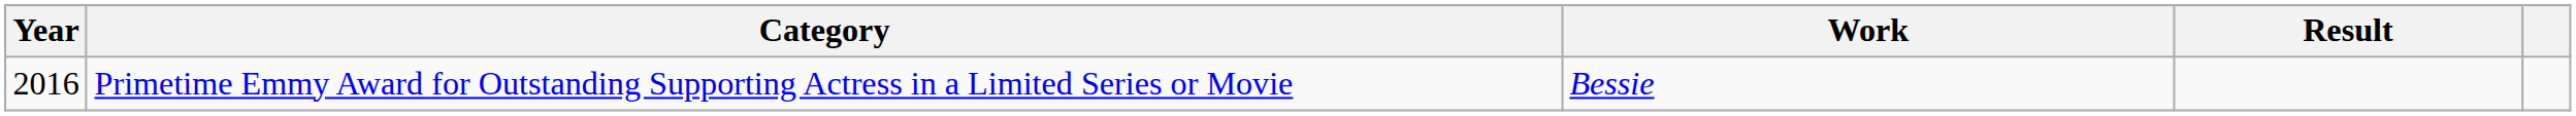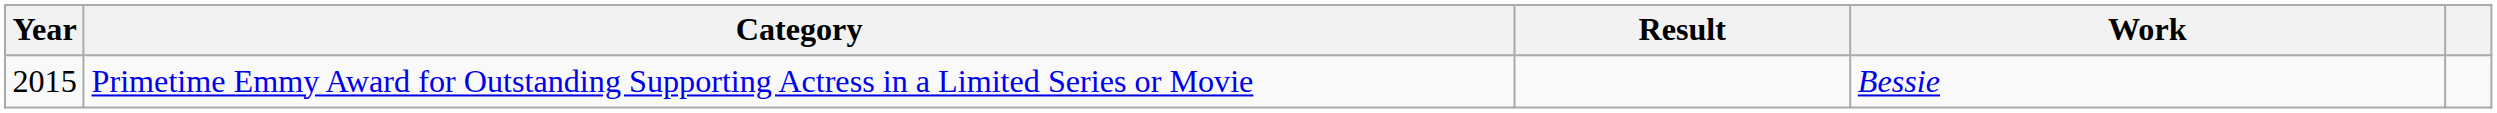columns swapped: Work <-> Result
row 2 | Year: 2016 -> 2015
